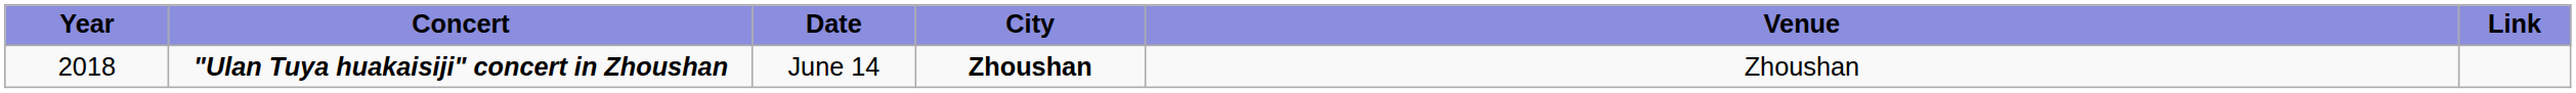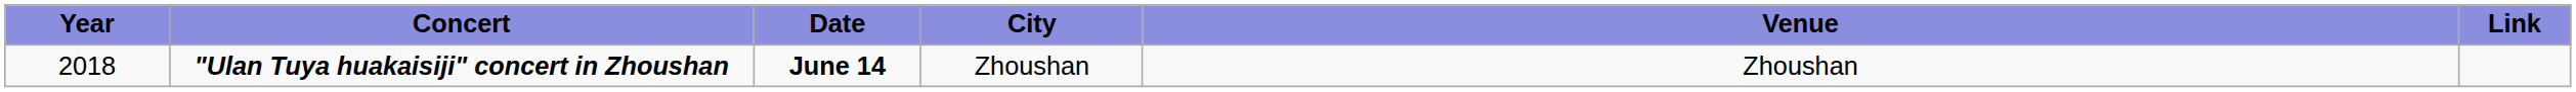"Ulan Tuya huakaisiji" concert in Zhoushan | Date: normal -> bold
"Ulan Tuya huakaisiji" concert in Zhoushan | City: bold -> normal
